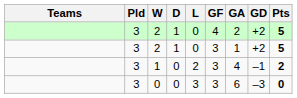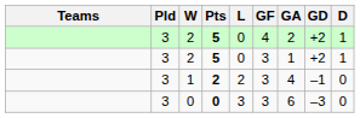columns swapped: D <-> Pts
